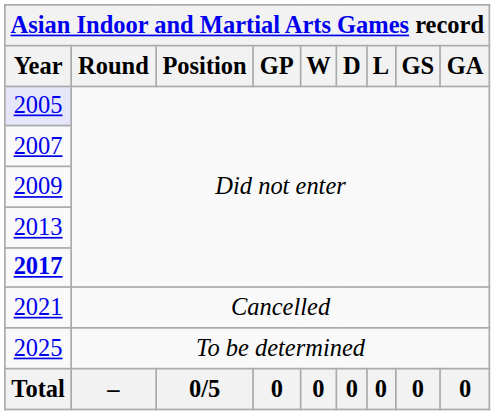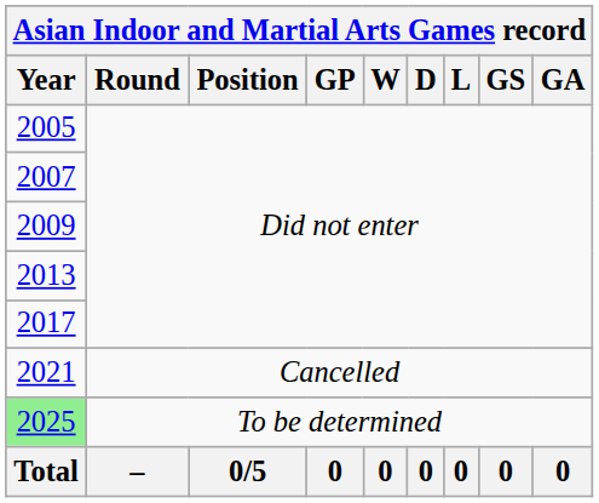2005 | Year: lavender background -> no background
2017 | Year: bold -> normal
2025 | Year: no background -> lightgreen background
